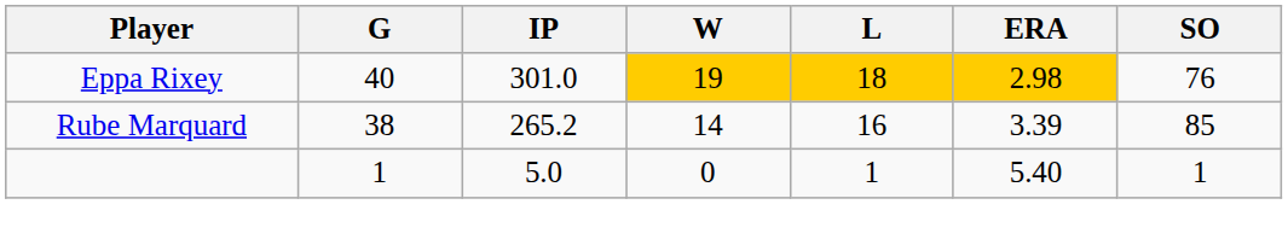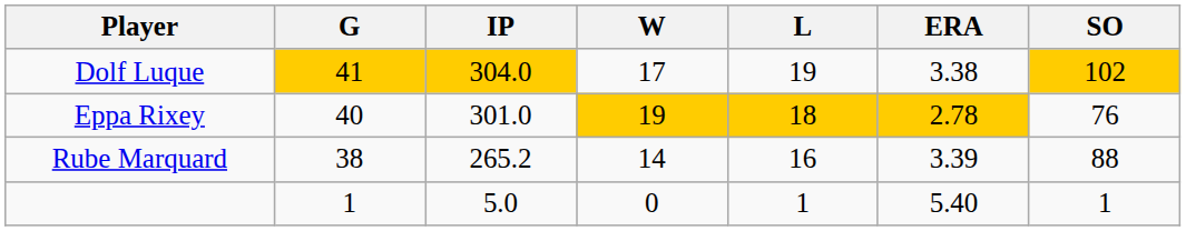+ row: Dolf Luque | 41 | 304.0 | 17 | 19 | 3.38 | 102
Eppa Rixey | ERA: 2.98 -> 2.78
Rube Marquard | SO: 85 -> 88
